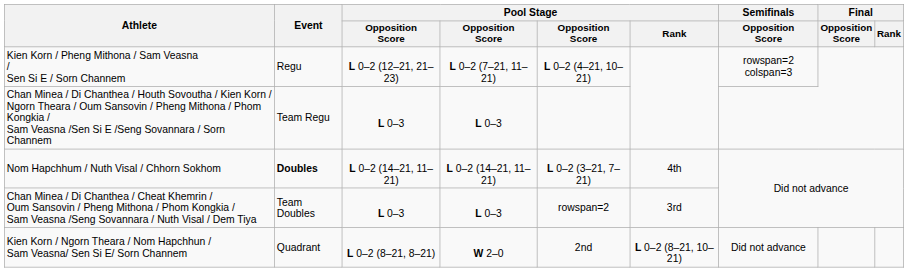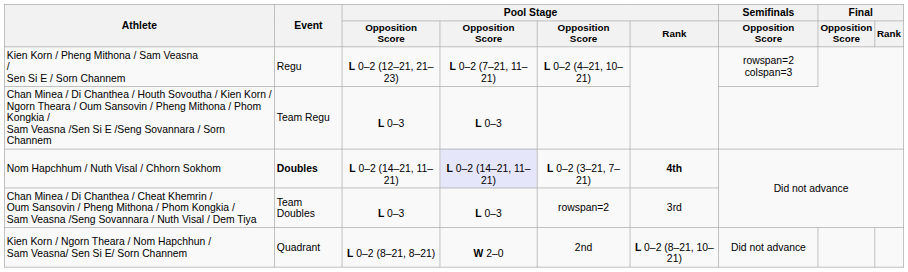Nom Hapchhum / Nuth Visal / Chhorn Sokhom | column 4: no background -> lavender background
Nom Hapchhum / Nuth Visal / Chhorn Sokhom | Pool Stage / Rank: normal -> bold
